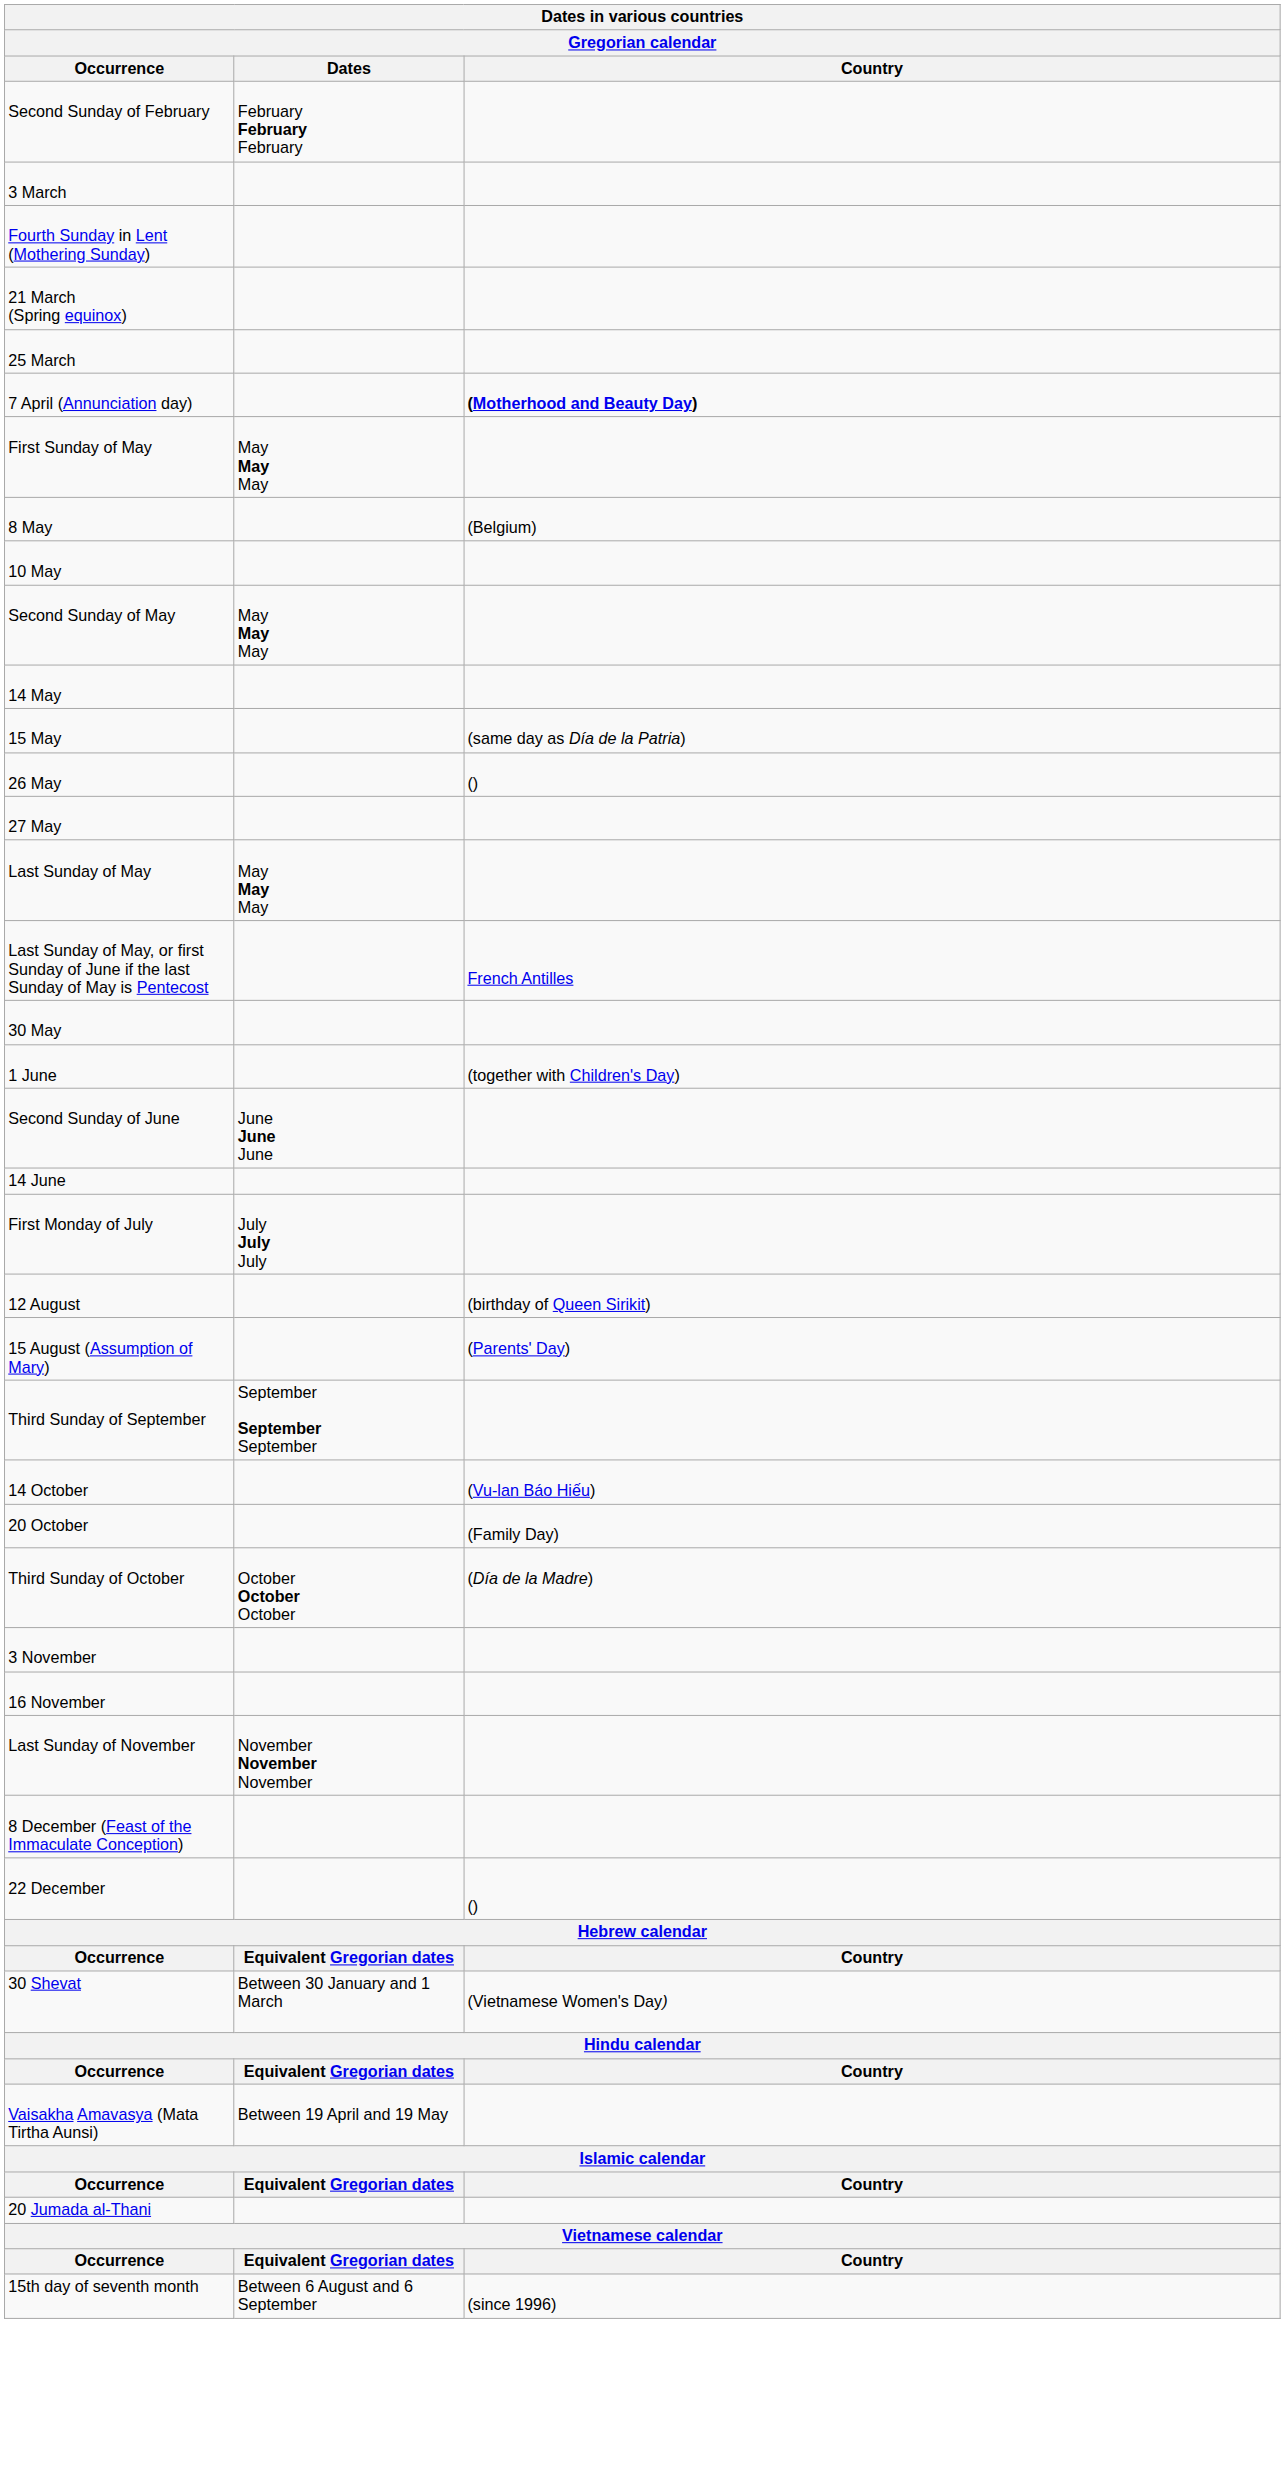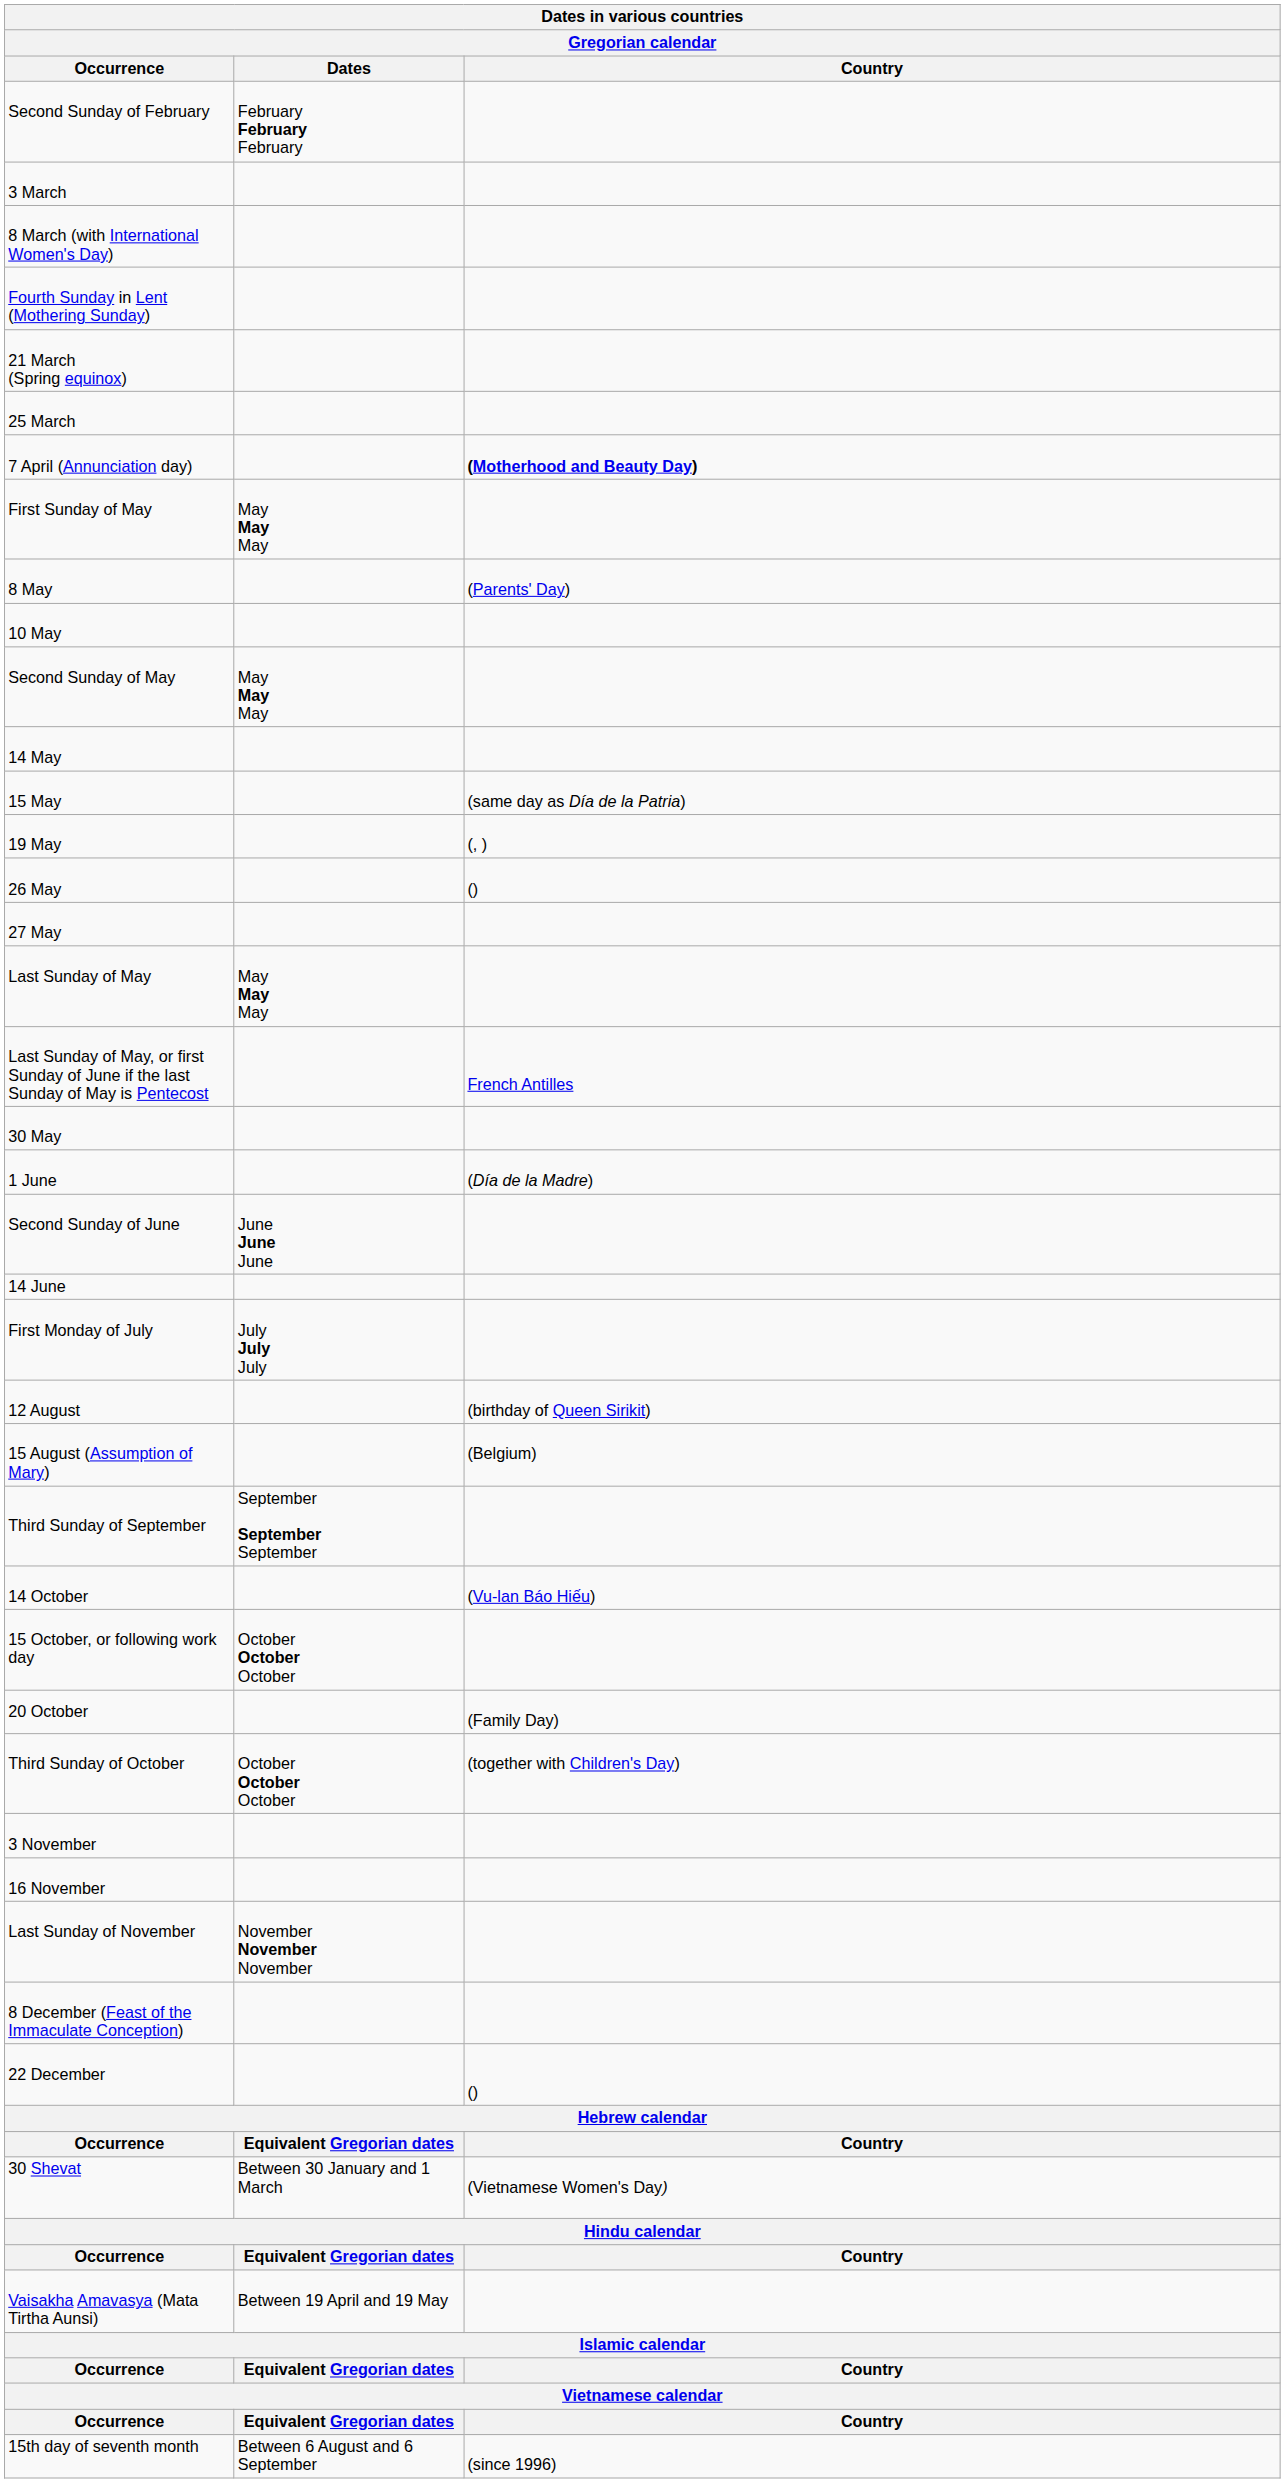+ row: 8 March (with International Women's Day)
8 May | Country: (Belgium) -> (Parents' Day)
+ row: 19 May | (, )
1 June | Country: (together with Children's Day) -> (Día de la Madre)
15 August (Assumption of Mary) | Country: (Parents' Day) -> (Belgium)
+ row: 15 October, or following work day | October October October
Third Sunday of October | Country: (Día de la Madre) -> (together with Children's Day)
- row: 20 Jumada al-Thani
